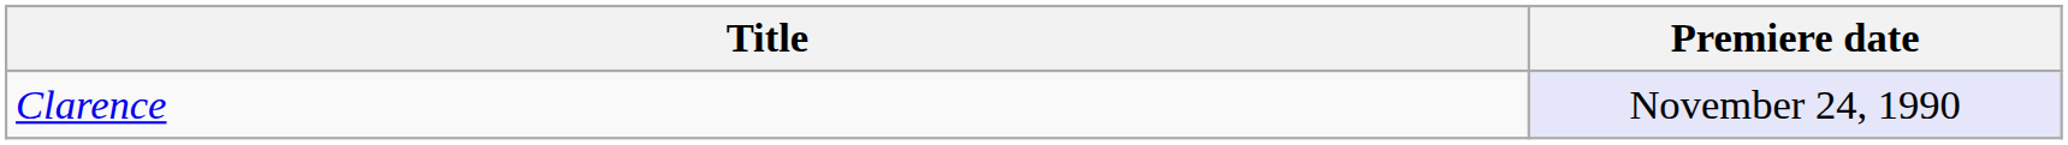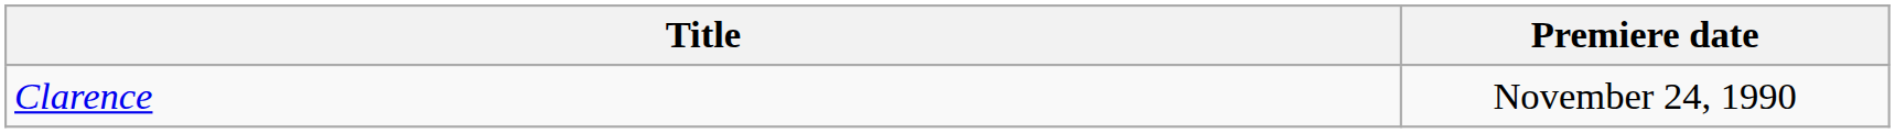Clarence | Premiere date: lavender background -> no background
